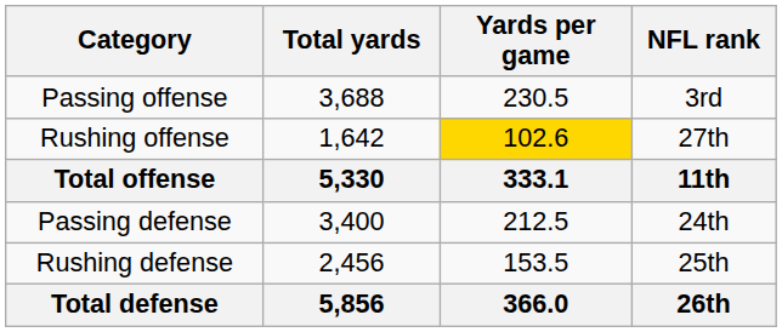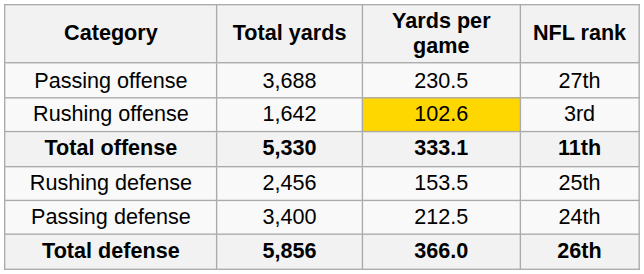Passing offense | NFL rank: 3rd -> 27th
Rushing offense | NFL rank: 27th -> 3rd
rows swapped: Passing defense <-> Rushing defense
